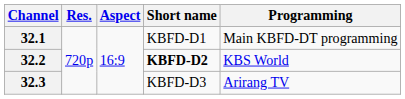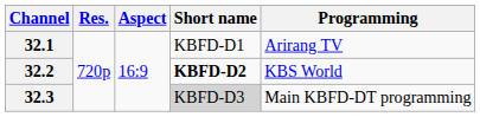32.1 | Programming: Main KBFD-DT programming -> Arirang TV
32.3 | Short name: no background -> lightgrey background
32.3 | Programming: Arirang TV -> Main KBFD-DT programming
